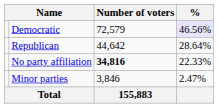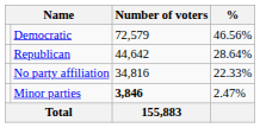Democratic | %: lavender background -> no background
No party affiliation | Number of voters: bold -> normal
Minor parties | Number of voters: normal -> bold
